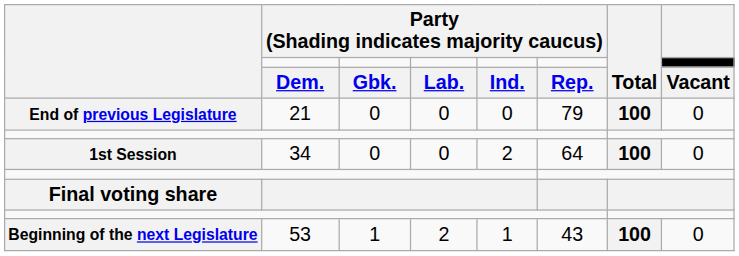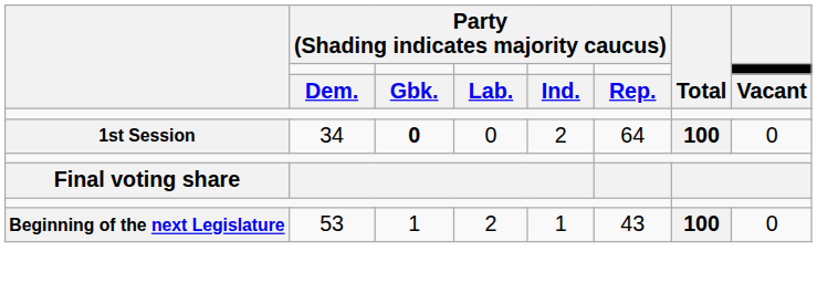- row: End of previous Legislature | 21 | 0 | 0 | 0 | 79 | 100 | 0
1st Session | column 3: normal -> bold
